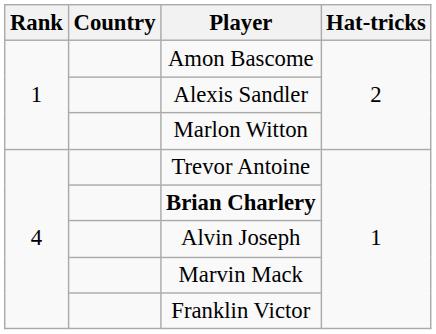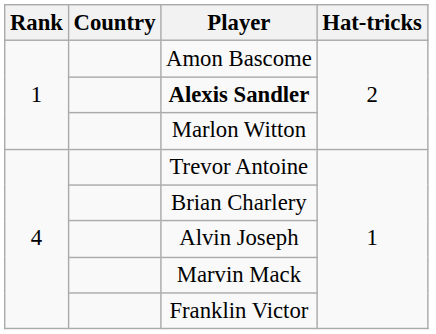Alexis Sandler | Player: normal -> bold
Brian Charlery | Player: bold -> normal
